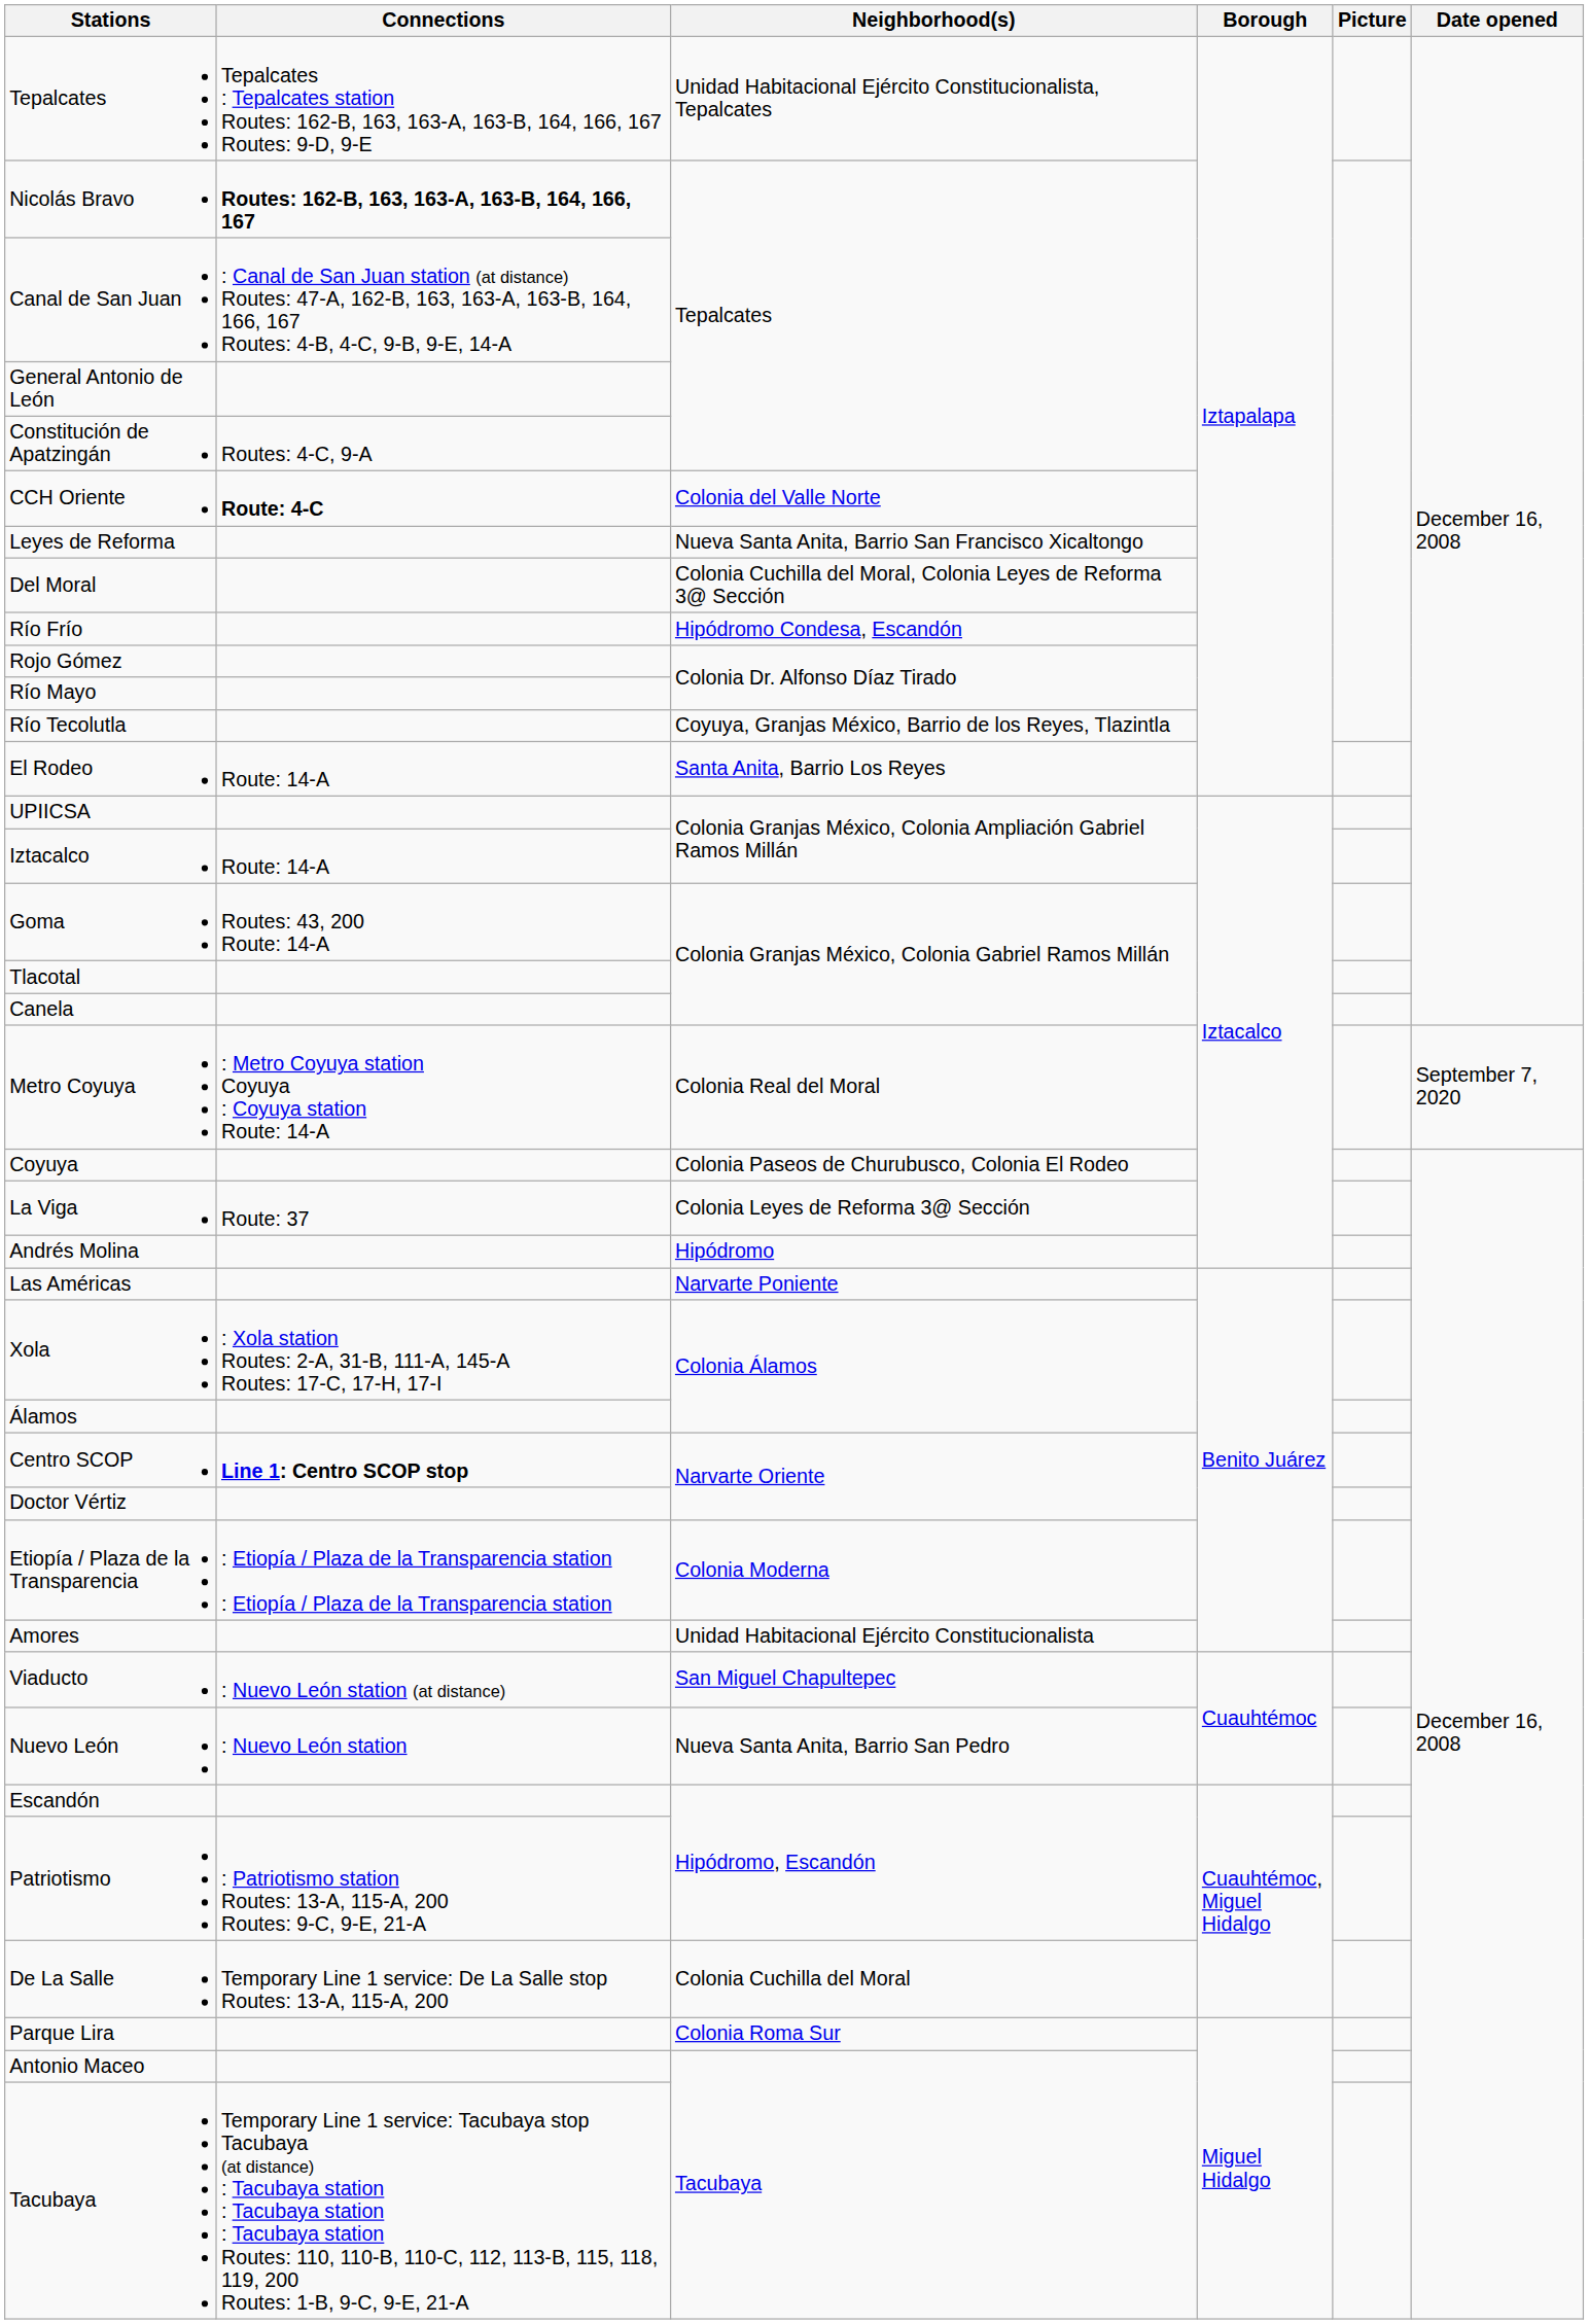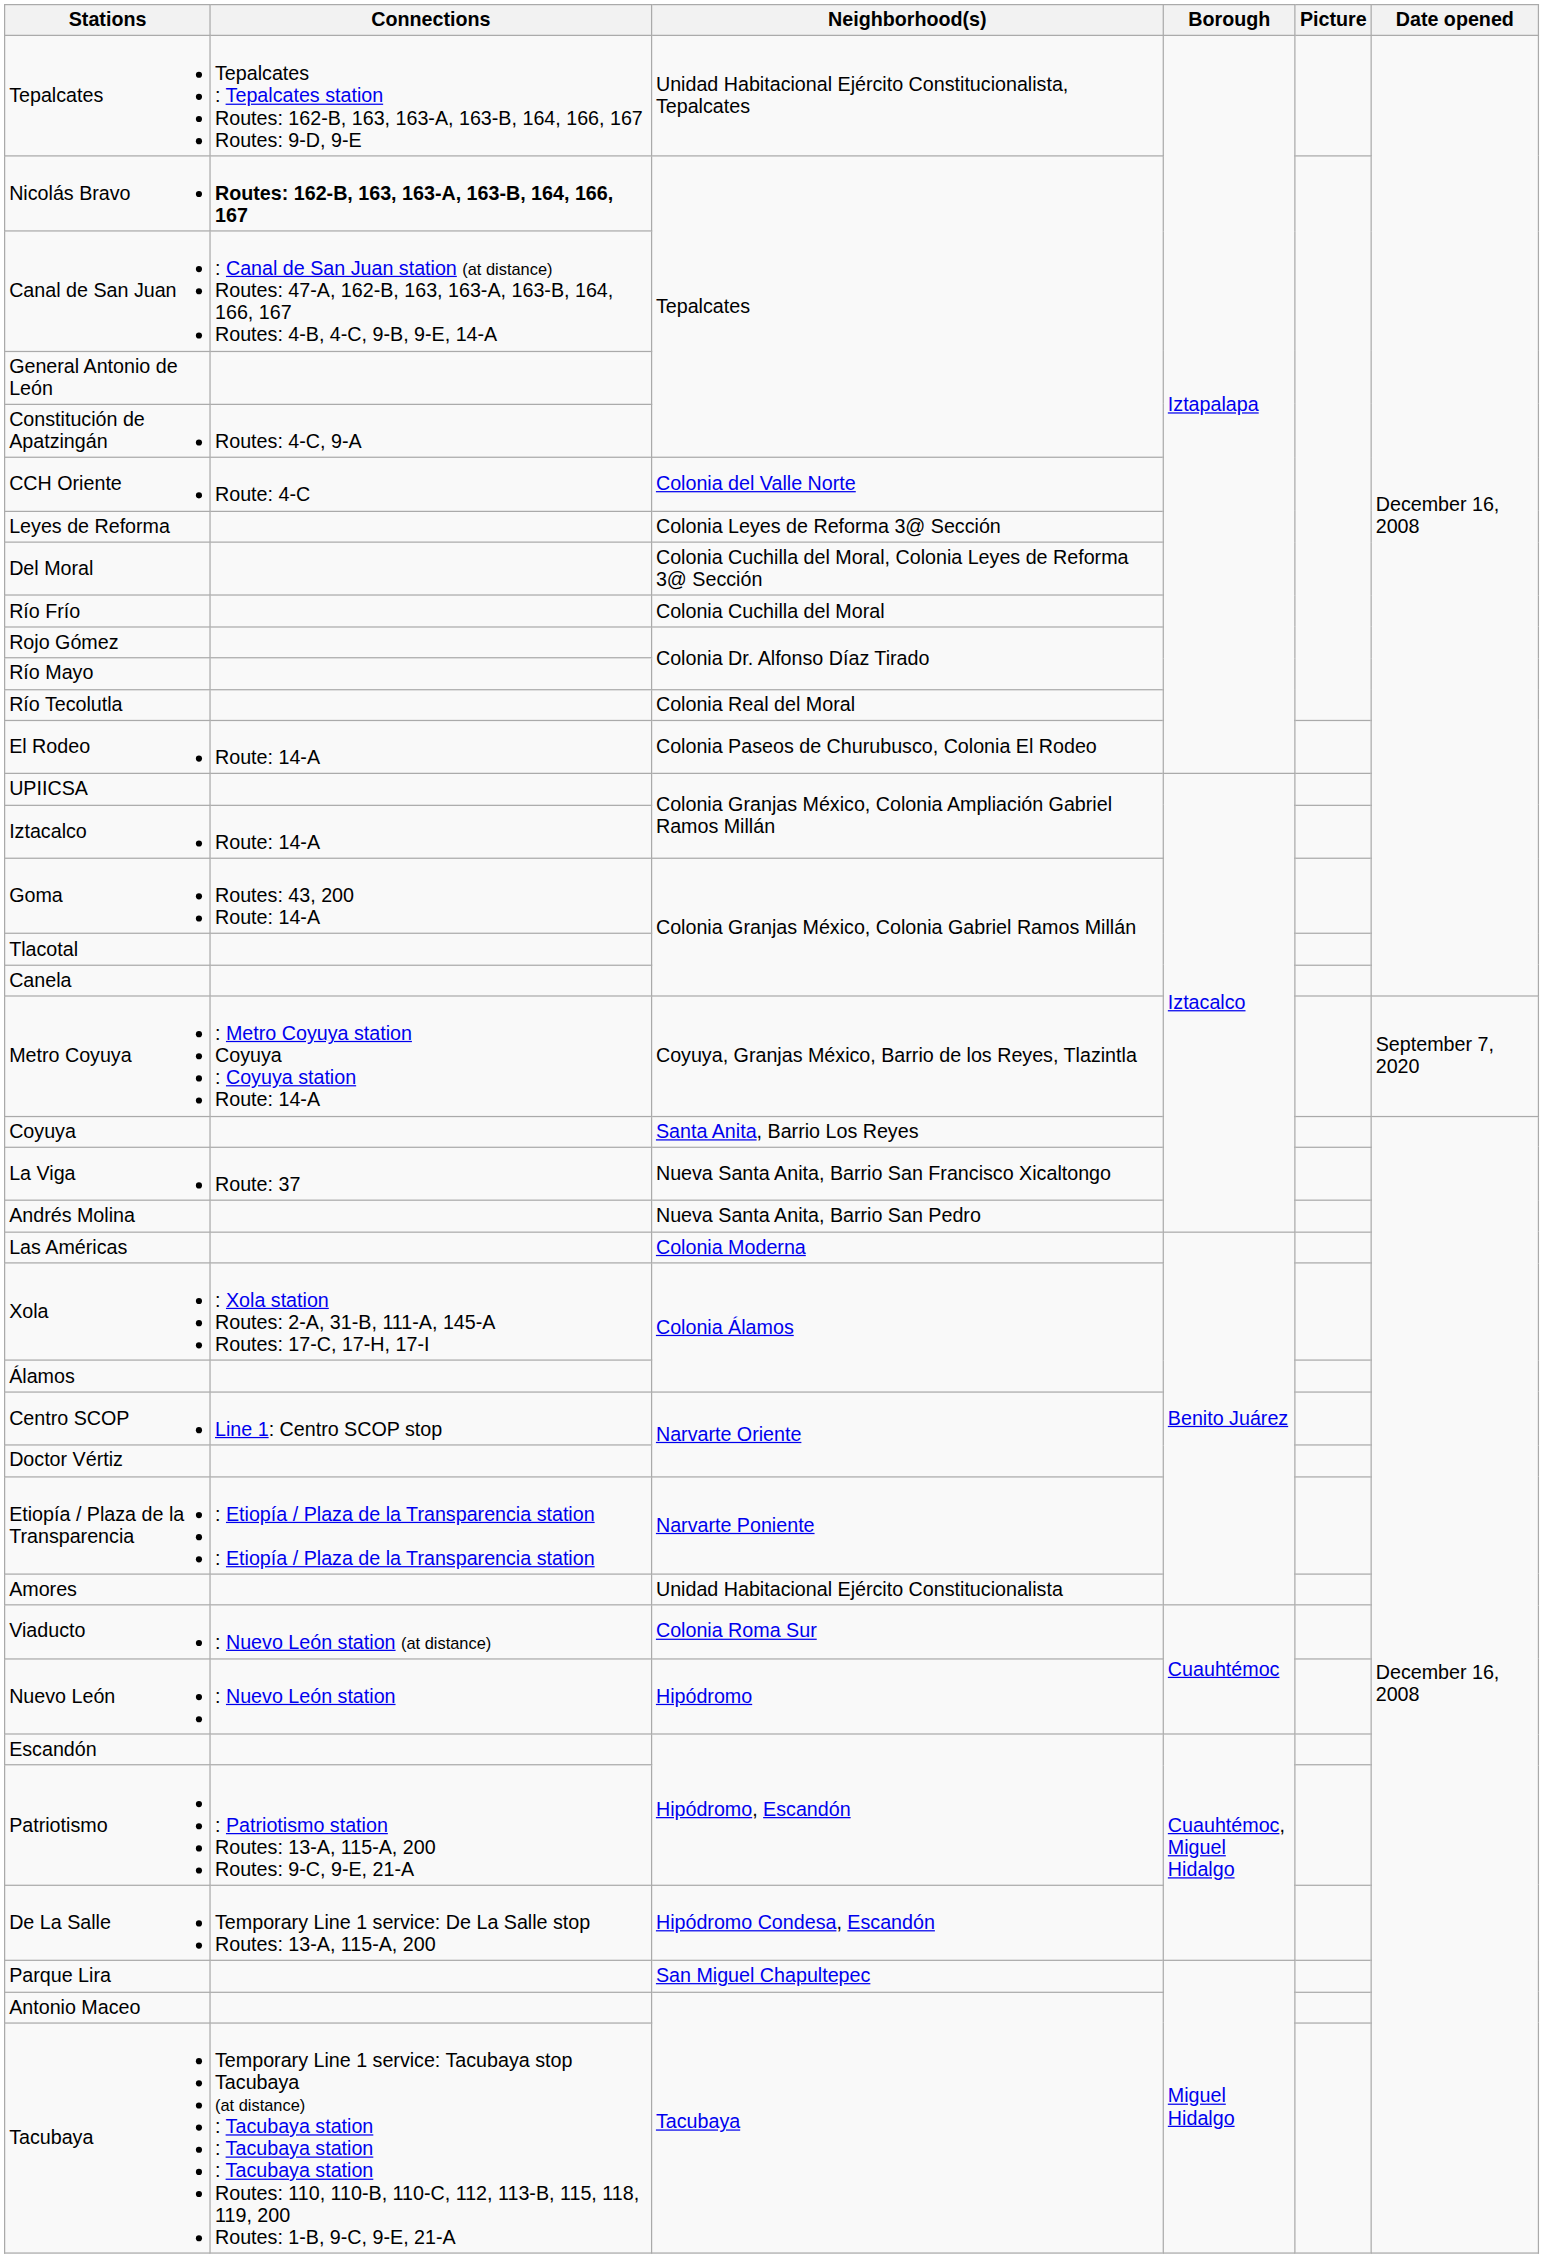CCH Oriente | Connections: bold -> normal
Leyes de Reforma | Neighborhood(s): Nueva Santa Anita, Barrio San Francisco Xicaltongo -> Colonia Leyes de Reforma 3@ Sección
Río Frío | Neighborhood(s): Hipódromo Condesa, Escandón -> Colonia Cuchilla del Moral
Río Tecolutla | Neighborhood(s): Coyuya, Granjas México, Barrio de los Reyes, Tlazintla -> Colonia Real del Moral
El Rodeo | Neighborhood(s): Santa Anita, Barrio Los Reyes -> Colonia Paseos de Churubusco, Colonia El Rodeo
Metro Coyuya | Neighborhood(s): Colonia Real del Moral -> Coyuya, Granjas México, Barrio de los Reyes, Tlazintla
Coyuya | Neighborhood(s): Colonia Paseos de Churubusco, Colonia El Rodeo -> Santa Anita, Barrio Los Reyes
La Viga | Neighborhood(s): Colonia Leyes de Reforma 3@ Sección -> Nueva Santa Anita, Barrio San Francisco Xicaltongo
Andrés Molina | Neighborhood(s): Hipódromo -> Nueva Santa Anita, Barrio San Pedro
Las Américas | Neighborhood(s): Narvarte Poniente -> Colonia Moderna
Centro SCOP | Connections: bold -> normal
Etiopía / Plaza de la Transparencia | Neighborhood(s): Colonia Moderna -> Narvarte Poniente
Viaducto | Neighborhood(s): San Miguel Chapultepec -> Colonia Roma Sur
Nuevo León | Neighborhood(s): Nueva Santa Anita, Barrio San Pedro -> Hipódromo
De La Salle | Neighborhood(s): Colonia Cuchilla del Moral -> Hipódromo Condesa, Escandón
Parque Lira | Neighborhood(s): Colonia Roma Sur -> San Miguel Chapultepec
